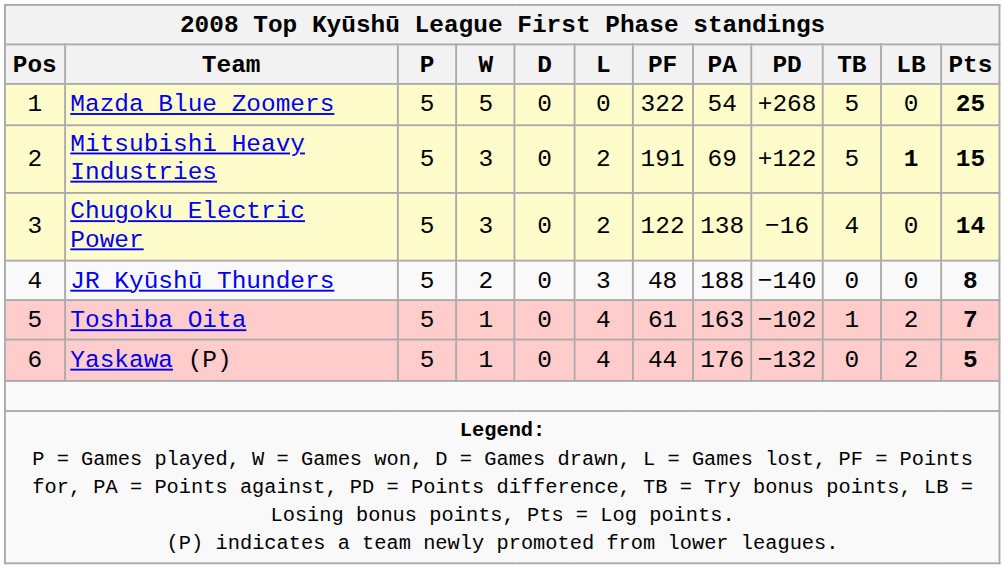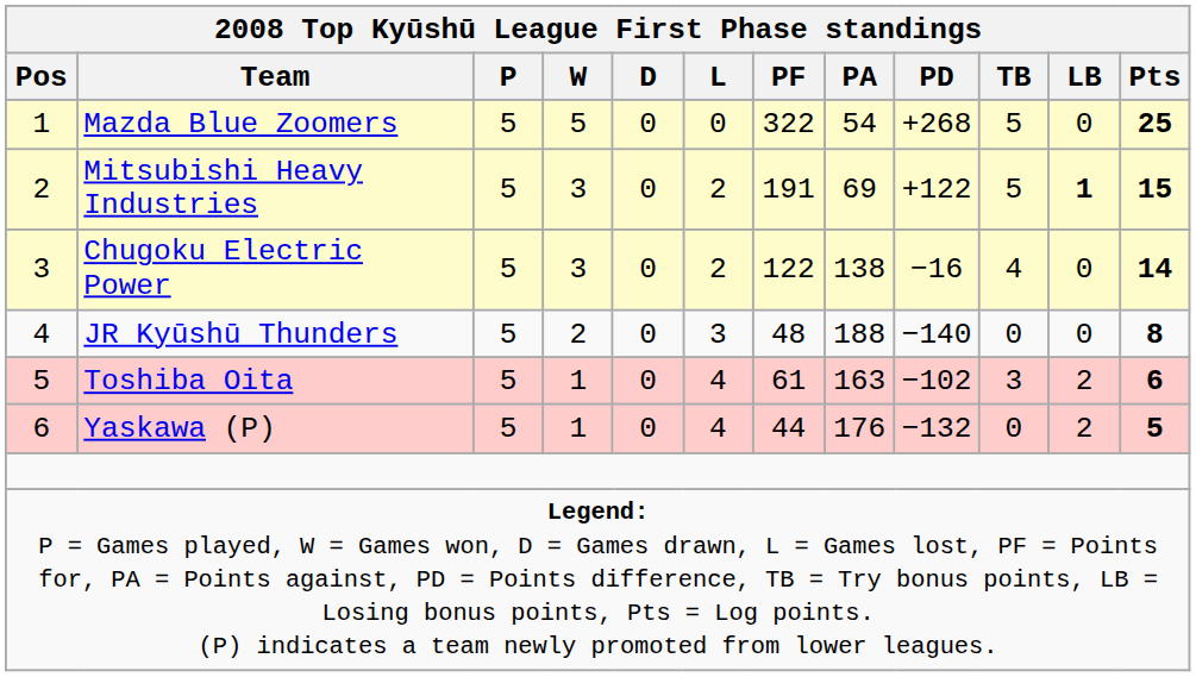Toshiba Oita | TB: 1 -> 3
Toshiba Oita | Pts: 7 -> 6
